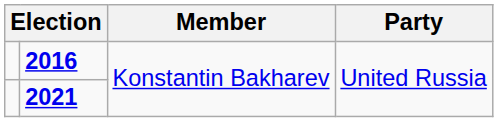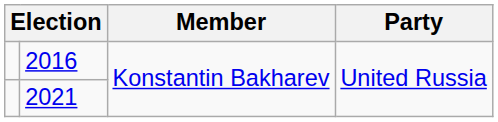2016 | column 2: bold -> normal
2021 | column 2: bold -> normal
